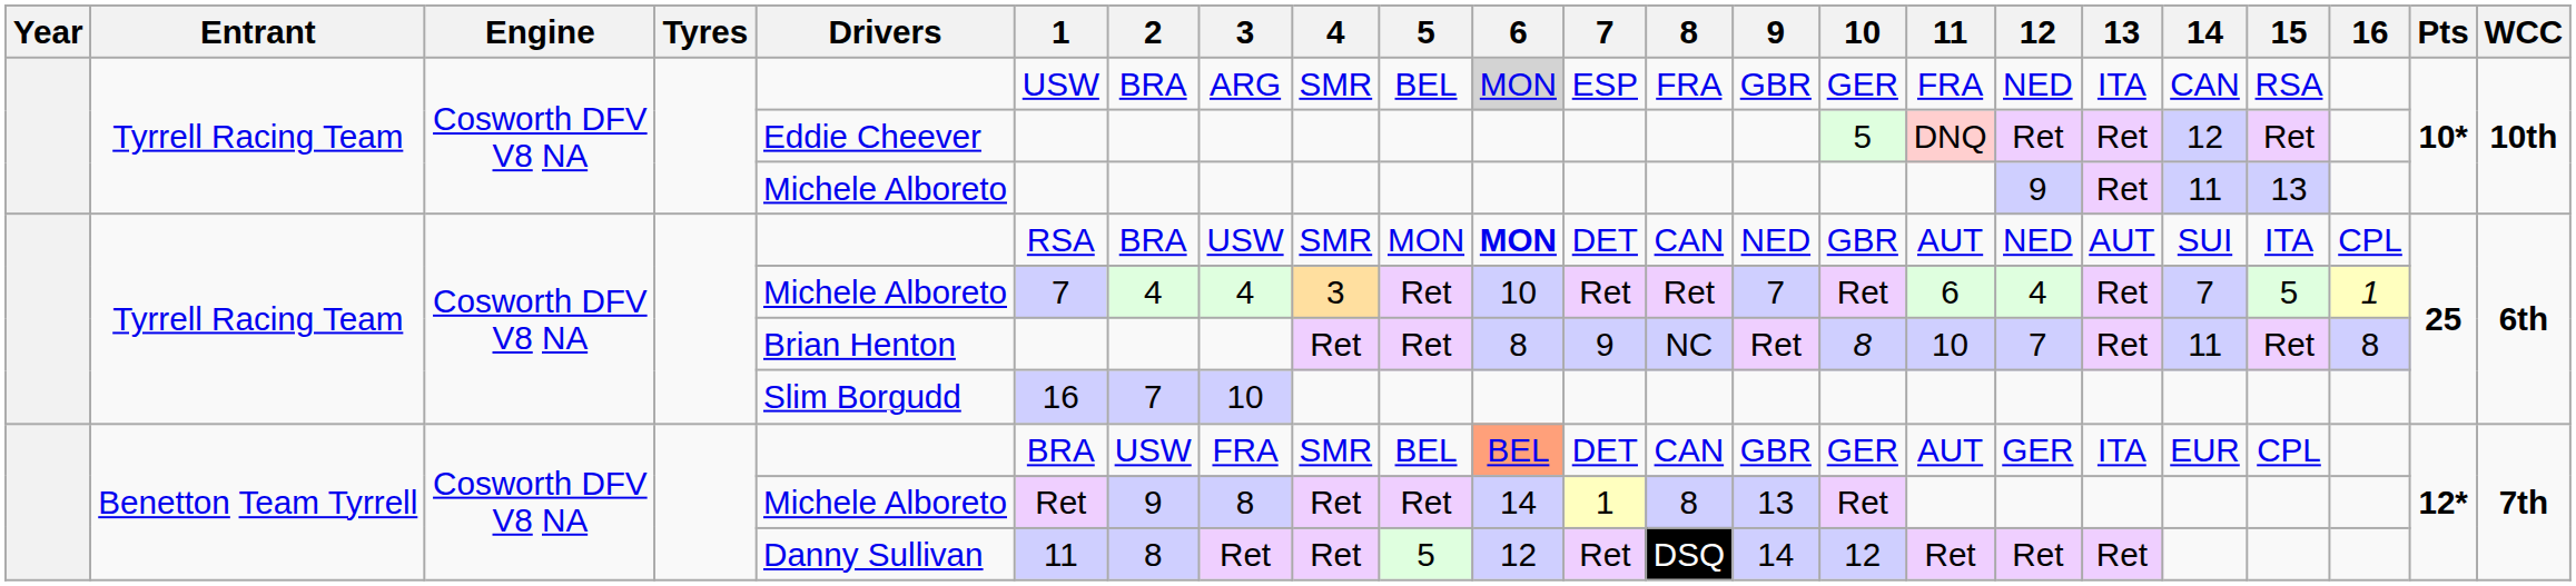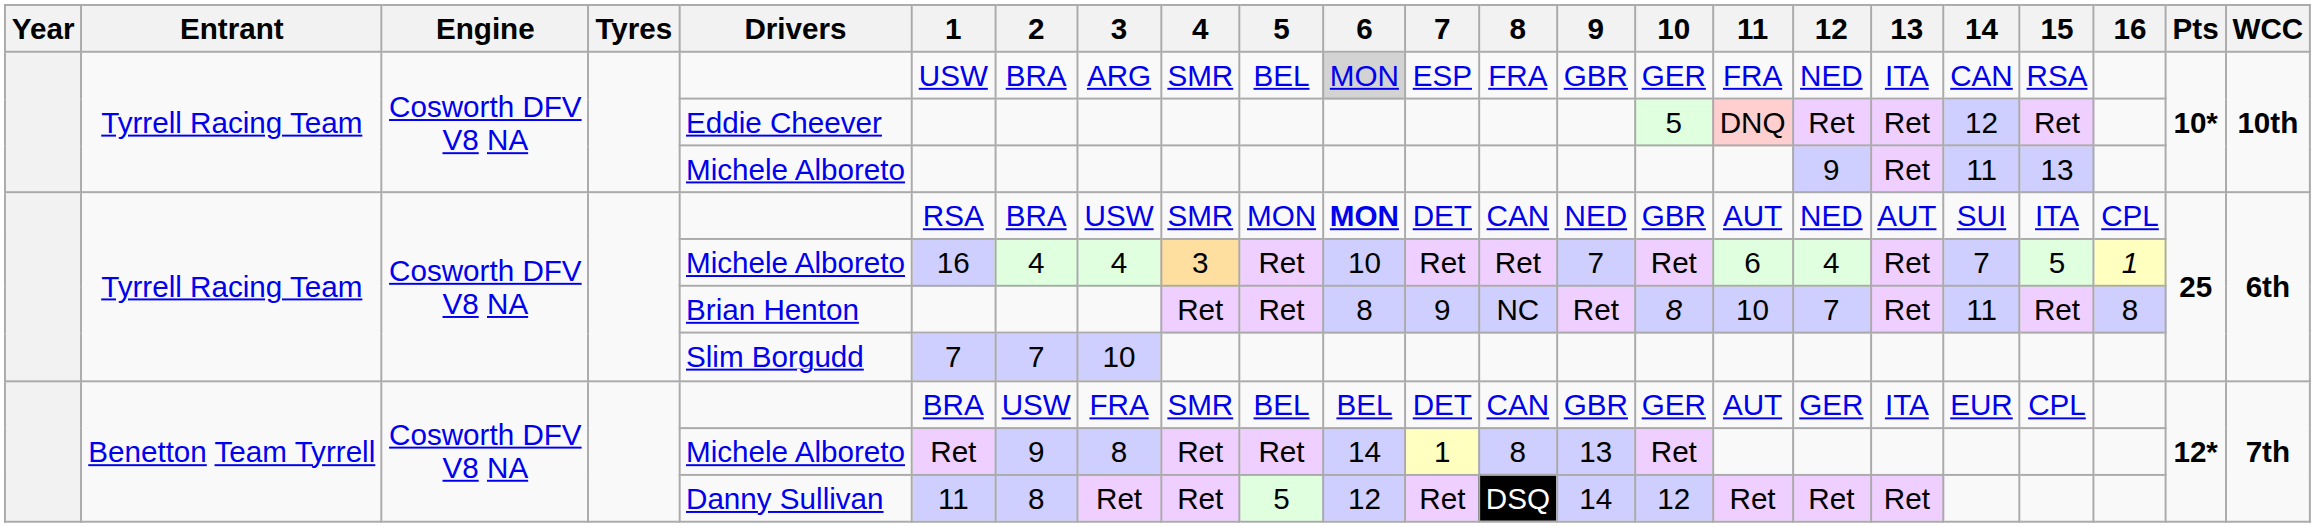row 6 | 1: 7 -> 16
row 8 | 1: 16 -> 7
row 9 | 6: lightsalmon background -> no background
